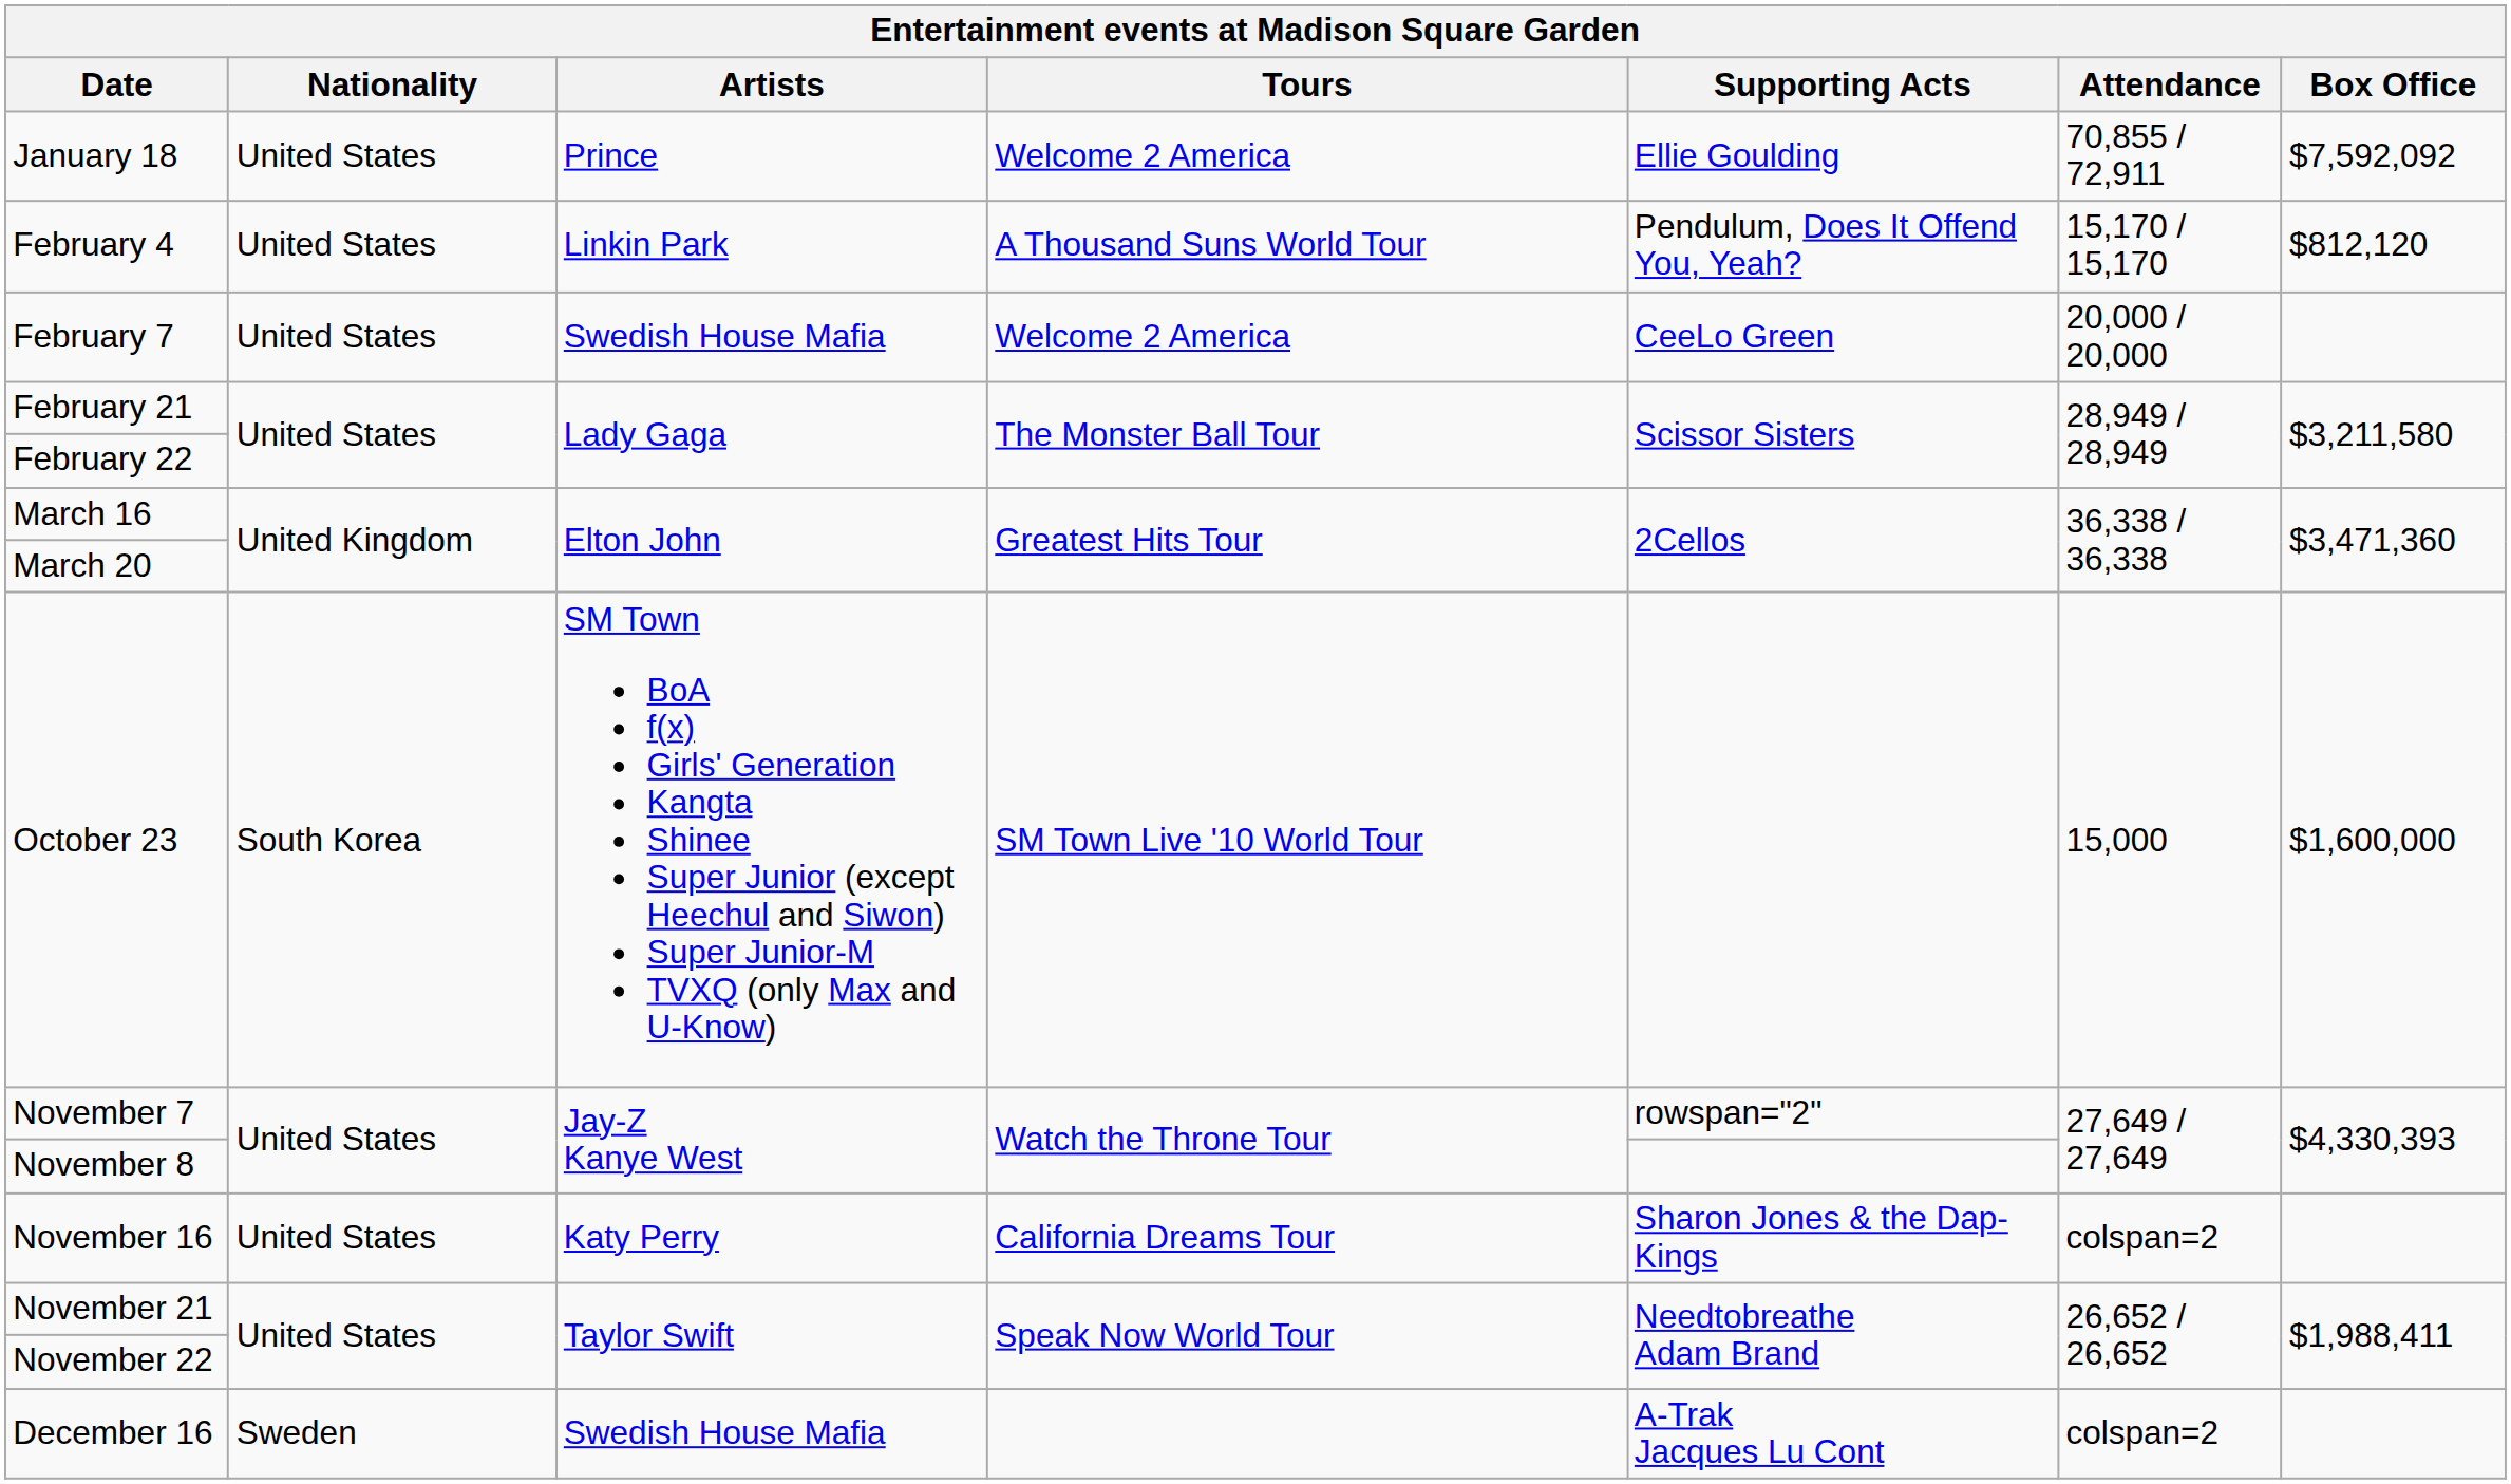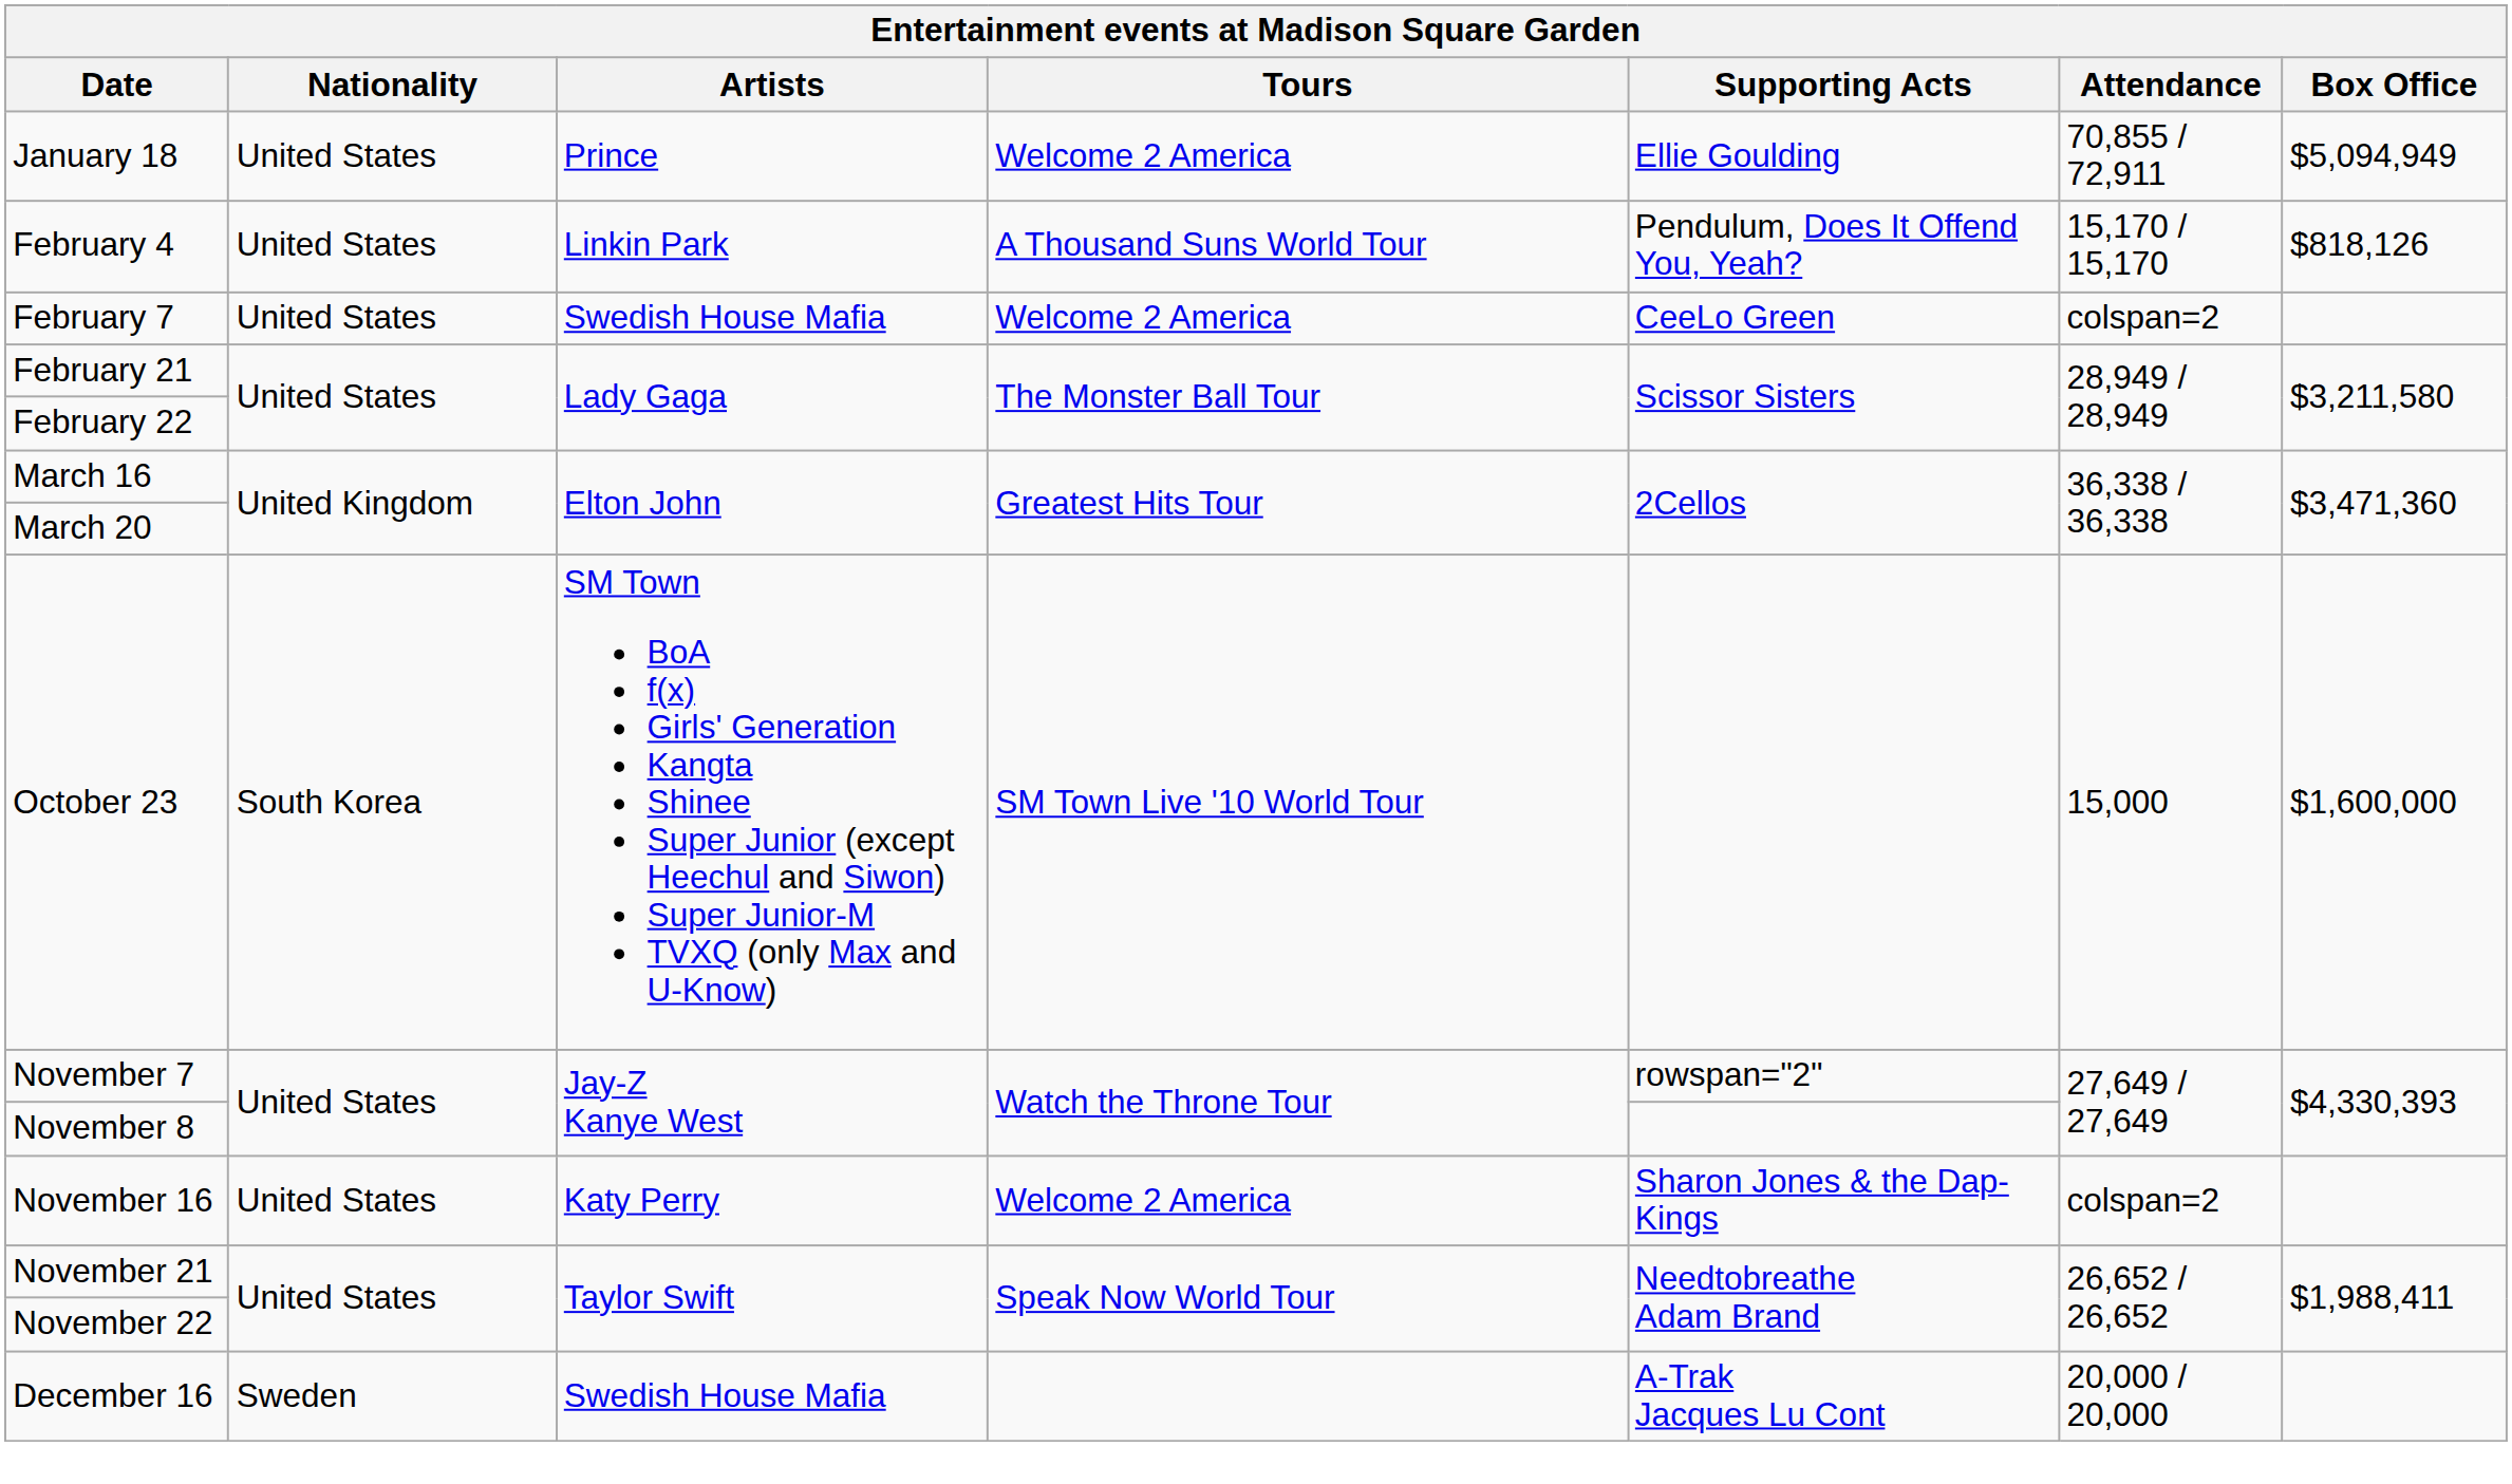January 18 | Box Office: $7,592,092 -> $5,094,949
February 4 | Box Office: $812,120 -> $818,126
February 7 | Attendance: 20,000 / 20,000 -> colspan=2
November 16 | Tours: California Dreams Tour -> Welcome 2 America
December 16 | Attendance: colspan=2 -> 20,000 / 20,000
